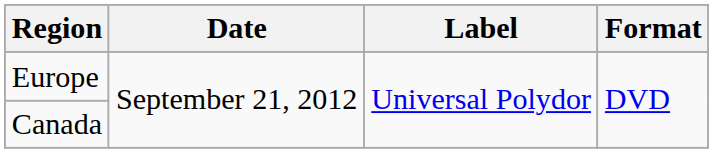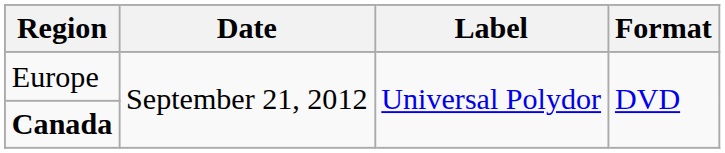Canada | Region: normal -> bold
